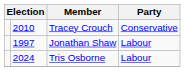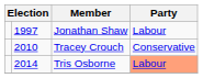rows swapped: Jonathan Shaw <-> Tracey Crouch
Tris Osborne | column 2: 2024 -> 2014
Tris Osborne | Party: no background -> lightsalmon background
